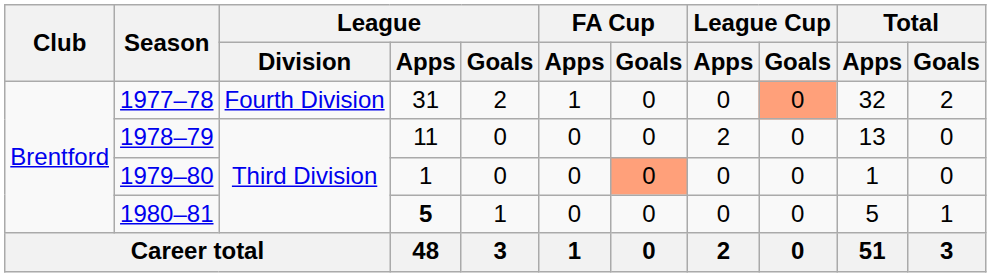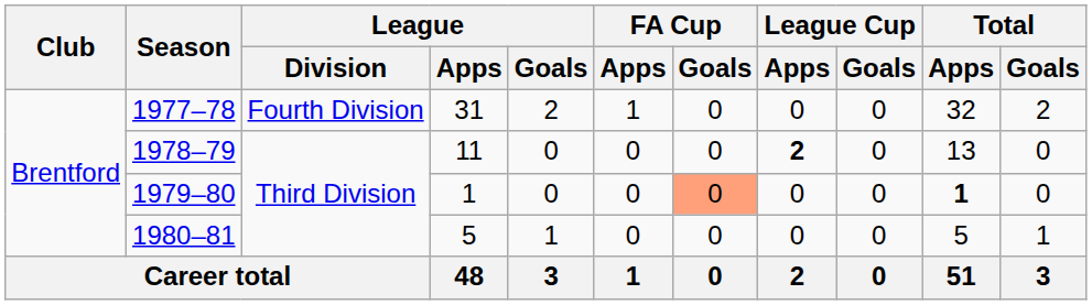1977–78 | League Cup / Goals: lightsalmon background -> no background
1978–79 | League Cup / Apps: normal -> bold
1979–80 | Total / Apps: normal -> bold
1980–81 | League / Apps: bold -> normal
